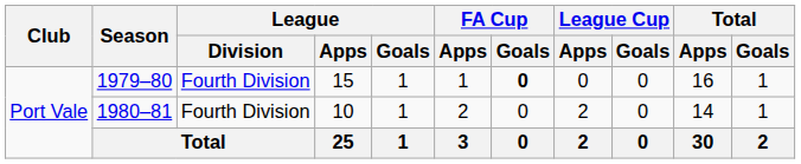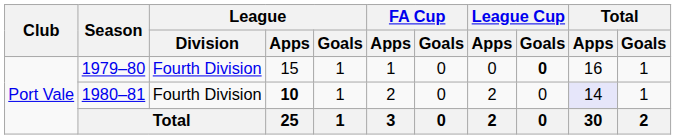1979–80 | FA Cup / Goals: bold -> normal
1979–80 | League Cup / Goals: normal -> bold
1980–81 | League / Apps: normal -> bold
1980–81 | Total / Apps: no background -> lavender background
